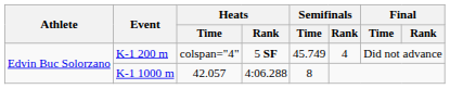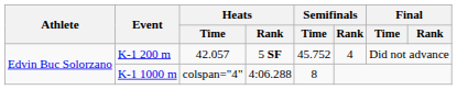K-1 200 m | Heats / Time: colspan="4" -> 42.057
K-1 200 m | Semifinals / Time: 45.749 -> 45.752
K-1 1000 m | Heats / Time: 42.057 -> colspan="4"
